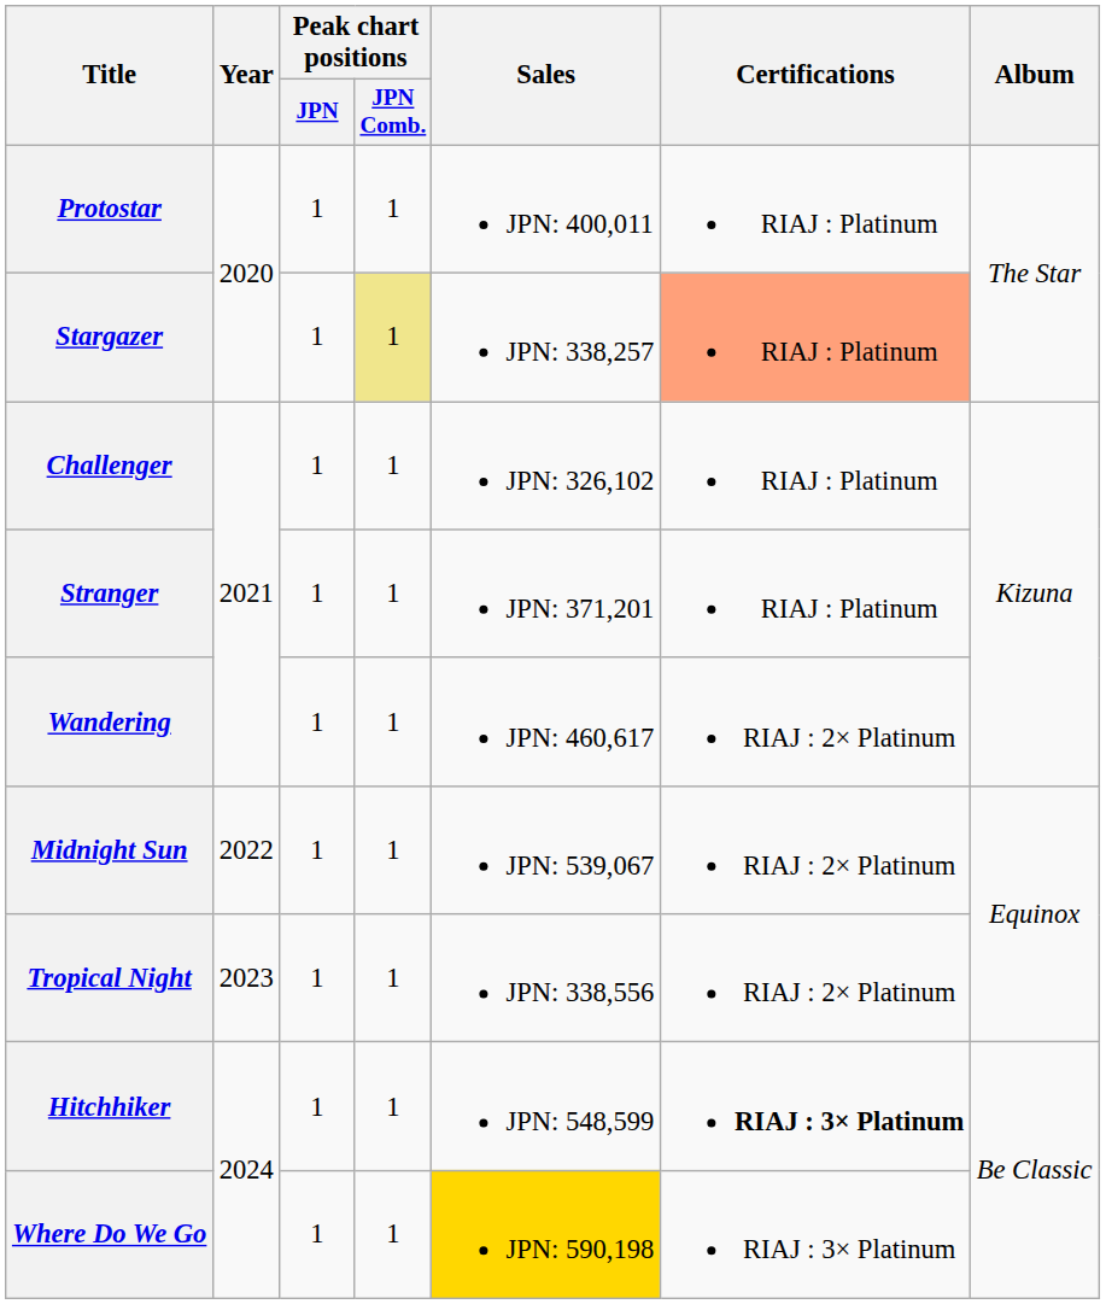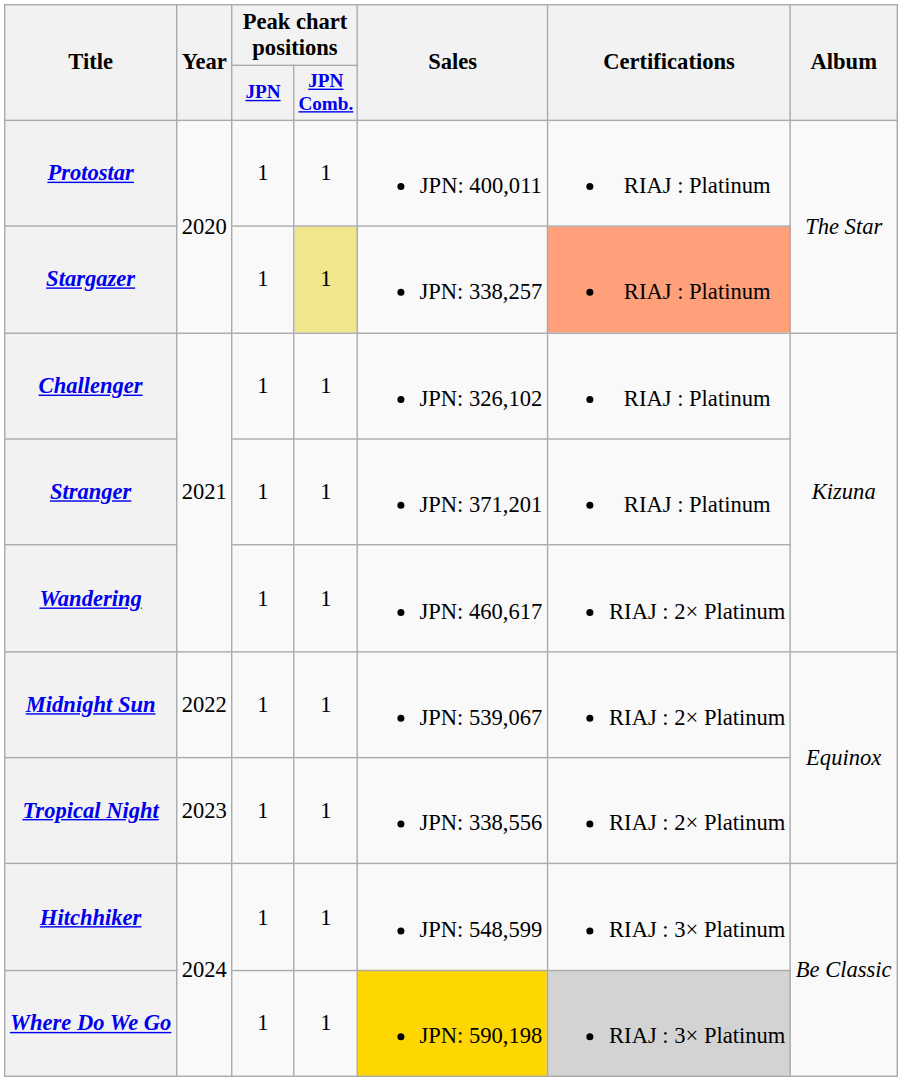Hitchhiker | Certifications: bold -> normal
Where Do We Go | Certifications: no background -> lightgrey background
